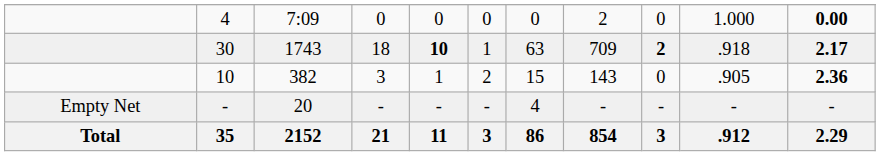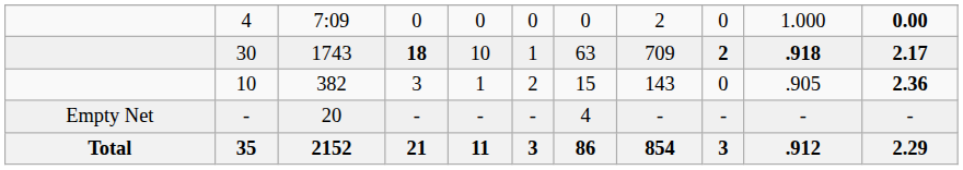30 | column 4: normal -> bold
30 | column 5: bold -> normal
30 | column 10: normal -> bold
